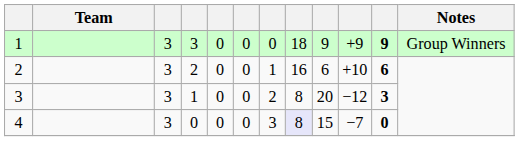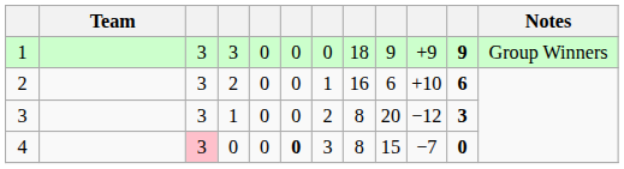4 | column 3: no background -> pink background
4 | column 6: normal -> bold
4 | column 8: lavender background -> no background
